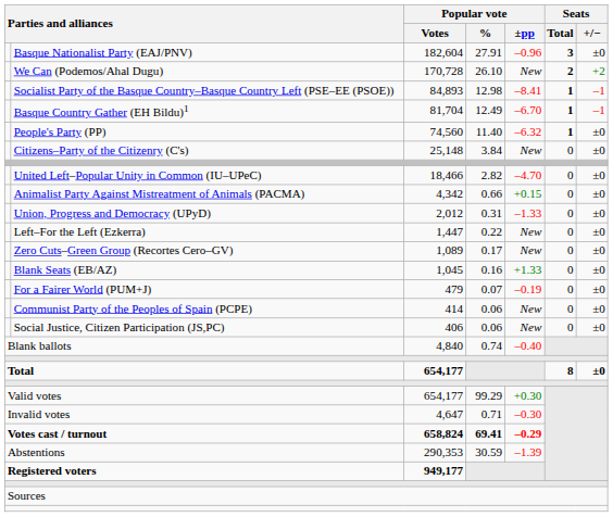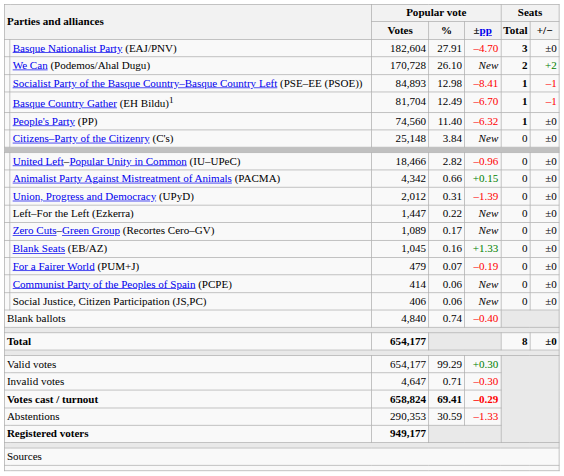Basque Nationalist Party (EAJ/PNV) | Popular vote / ±pp: –0.96 -> –4.70
United Left–Popular Unity in Common (IU–UPeC) | Popular vote / ±pp: –4.70 -> –0.96
Union, Progress and Democracy (UPyD) | Popular vote / ±pp: –1.33 -> –1.39
Abstentions | Popular vote / ±pp: –1.39 -> –1.33
